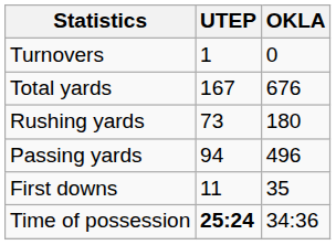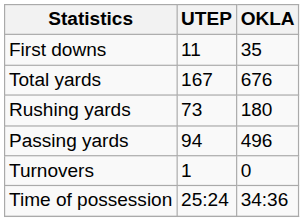rows swapped: First downs <-> Turnovers
Time of possession | UTEP: bold -> normal
